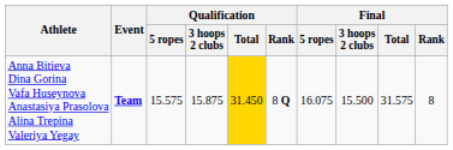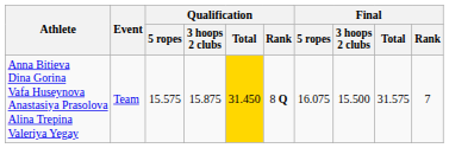row 3 | Event: bold -> normal
row 3 | Final / Rank: 8 -> 7
